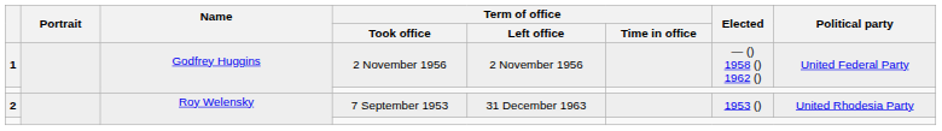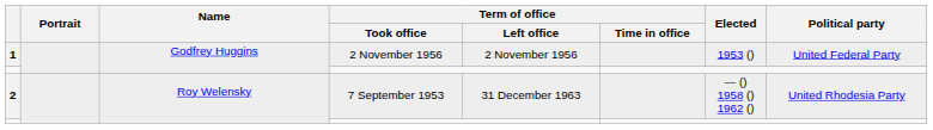1 | Elected: — () 1958 () 1962 () -> 1953 ()
2 | Elected: 1953 () -> — () 1958 () 1962 ()
